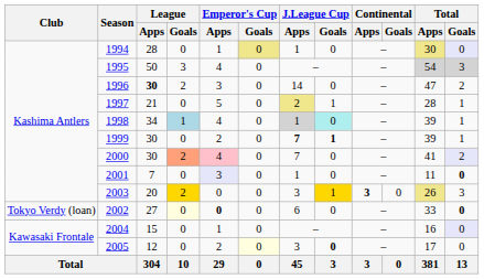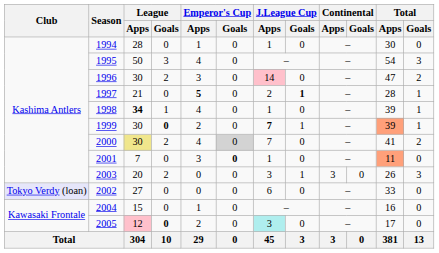1994 | Emperor's Cup / Goals: khaki background -> no background
1994 | Total / Apps: khaki background -> no background
1994 | Total / Goals: lavender background -> no background
1995 | Total / Apps: lightgrey background -> no background
1995 | Total / Goals: lightgrey background -> no background
1996 | League / Apps: bold -> normal
1996 | J.League Cup / Apps: no background -> pink background
1997 | Emperor's Cup / Apps: normal -> bold
1997 | J.League Cup / Apps: khaki background -> no background
1997 | J.League Cup / Goals: normal -> bold
1998 | League / Apps: normal -> bold
1998 | League / Goals: lightblue background -> no background
1998 | J.League Cup / Apps: lightgrey background -> no background
1998 | J.League Cup / Goals: paleturquoise background -> no background
1999 | League / Goals: normal -> bold
1999 | J.League Cup / Goals: bold -> normal
1999 | Total / Apps: no background -> lightsalmon background
2000 | League / Apps: no background -> khaki background
2000 | League / Goals: lightsalmon background -> no background
2000 | Emperor's Cup / Apps: pink background -> no background
2000 | Emperor's Cup / Goals: no background -> lightgrey background
2000 | Total / Goals: lavender background -> no background
2001 | Emperor's Cup / Apps: lavender background -> no background
2001 | Emperor's Cup / Goals: normal -> bold
2001 | Total / Apps: no background -> lightsalmon background
2001 | Total / Goals: bold -> normal
2003 | League / Goals: gold background -> no background
2003 | J.League Cup / Goals: gold background -> no background
2003 | Continental / Apps: bold -> normal
2003 | Total / Apps: khaki background -> no background
2002 | Club: no background -> lavender background
2002 | League / Goals: lightyellow background -> no background
2002 | Emperor's Cup / Apps: bold -> normal
2002 | Total / Goals: bold -> normal
2004 | Total / Goals: lavender background -> no background
2005 | League / Apps: no background -> pink background
2005 | League / Goals: normal -> bold
2005 | Emperor's Cup / Goals: lightyellow background -> no background
2005 | J.League Cup / Apps: no background -> paleturquoise background
2005 | J.League Cup / Goals: bold -> normal
